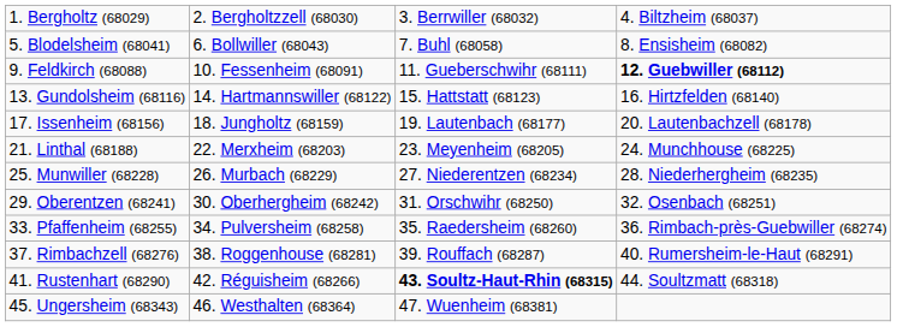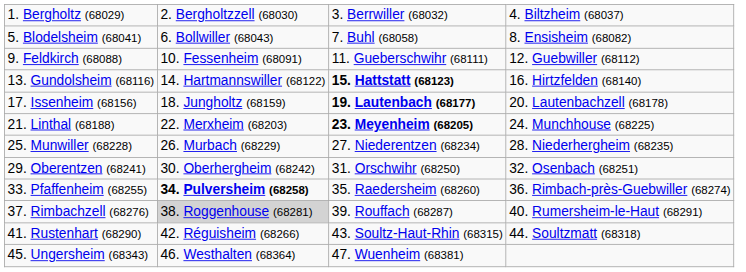9. Feldkirch (68088) | column 4: bold -> normal
13. Gundolsheim (68116) | column 3: normal -> bold
17. Issenheim (68156) | column 3: normal -> bold
21. Linthal (68188) | column 3: normal -> bold
33. Pfaffenheim (68255) | column 2: normal -> bold
37. Rimbachzell (68276) | column 2: no background -> lightgrey background
41. Rustenhart (68290) | column 3: bold -> normal
